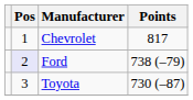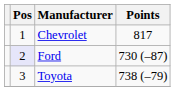Ford | Points: 738 (–79) -> 730 (–87)
Toyota | Points: 730 (–87) -> 738 (–79)
